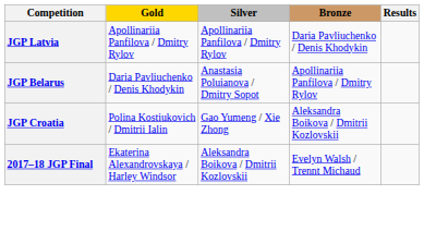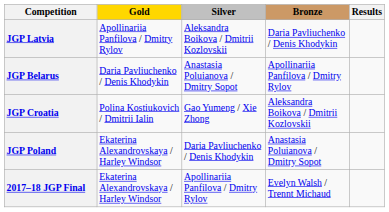JGP Latvia | Silver: Apollinariia Panfilova / Dmitry Rylov -> Aleksandra Boikova / Dmitrii Kozlovskii
+ row: JGP Poland | Ekaterina Alexandrovskaya / Harley Windsor | Daria Pavliuchenko / Denis Khodykin | Anastasia Poluianova / Dmitry Sopot
2017–18 JGP Final | Silver: Aleksandra Boikova / Dmitrii Kozlovskii -> Apollinariia Panfilova / Dmitry Rylov
